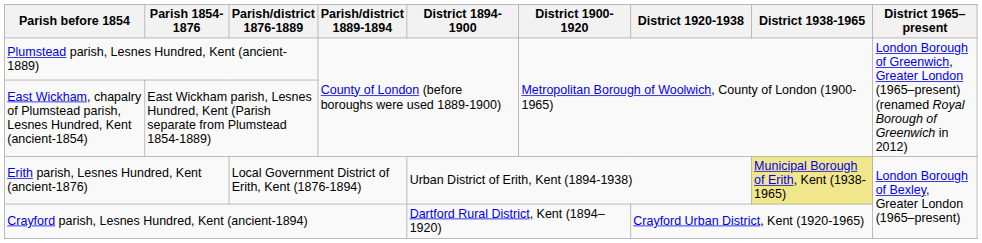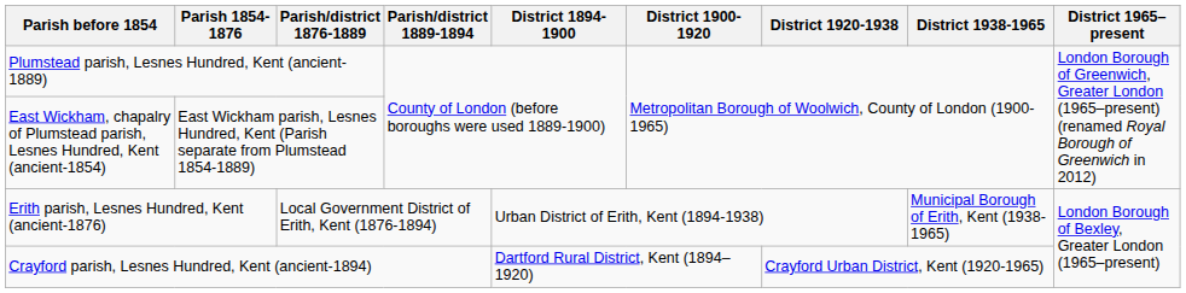Erith parish, Lesnes Hundred, Kent (ancient-1876) | District 1938-1965: khaki background -> no background
